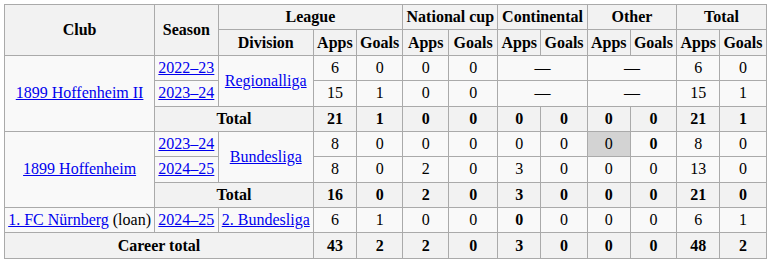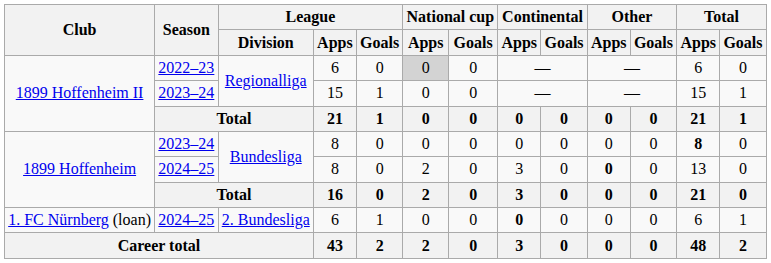1899 Hoffenheim II / 2022–23 | National cup / Apps: no background -> lightgrey background
1899 Hoffenheim / 2023–24 | Other / Apps: lightgrey background -> no background
1899 Hoffenheim / 2023–24 | Other / Goals: bold -> normal
1899 Hoffenheim / 2023–24 | Total / Apps: normal -> bold
1899 Hoffenheim / 2024–25 | Other / Apps: normal -> bold
